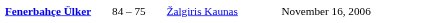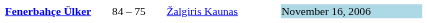Fenerbahçe Ülker | column 4: no background -> lightblue background
